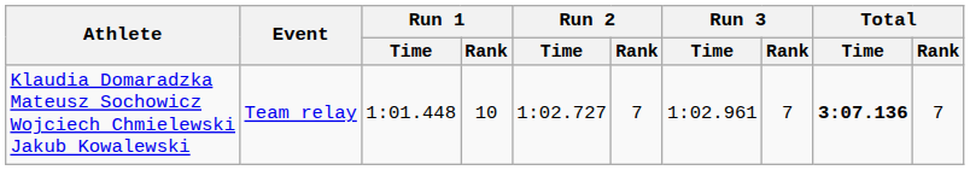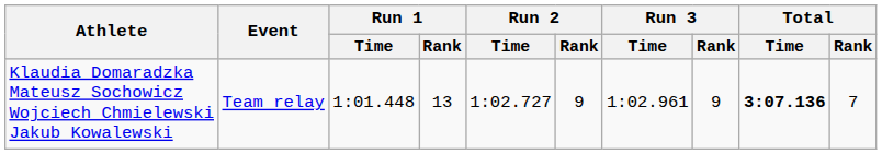row 3 | Run 1 / Rank: 10 -> 13
row 3 | Run 2 / Rank: 7 -> 9
row 3 | Run 3 / Rank: 7 -> 9
